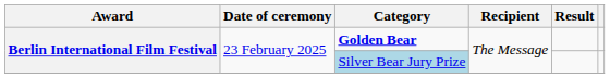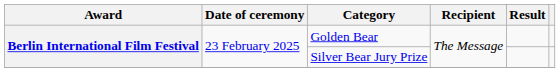Golden Bear | Category: bold -> normal
Silver Bear Jury Prize | Category: lightblue background -> no background
